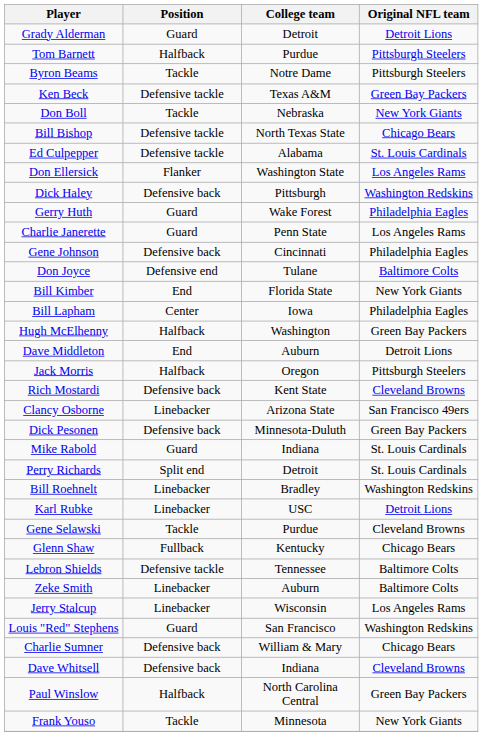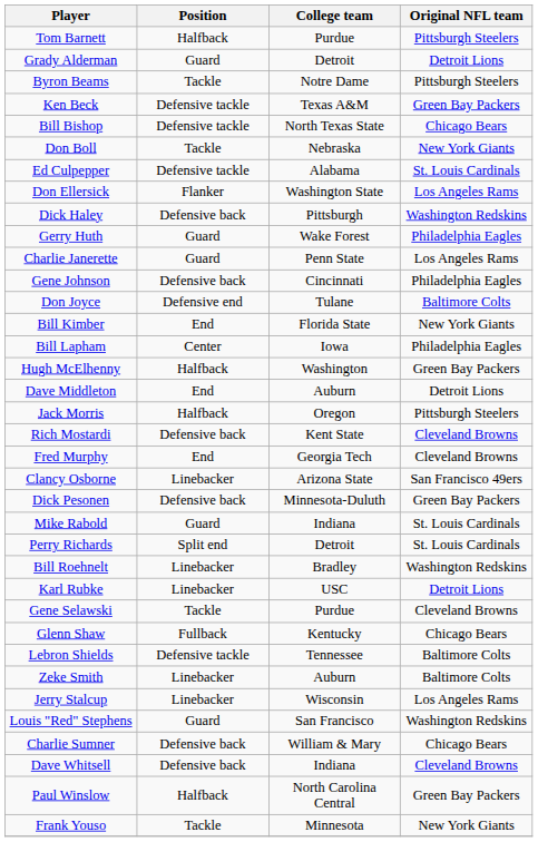rows swapped: Grady Alderman <-> Tom Barnett
rows swapped: Bill Bishop <-> Don Boll
+ row: Fred Murphy | End | Georgia Tech | Cleveland Browns
